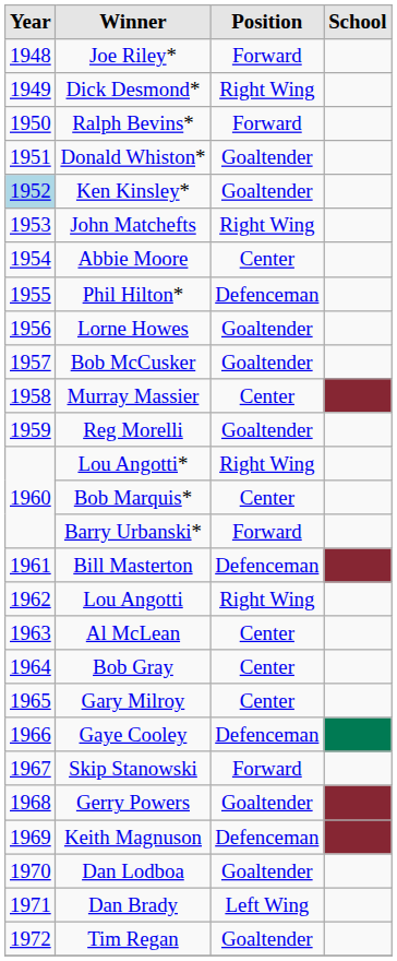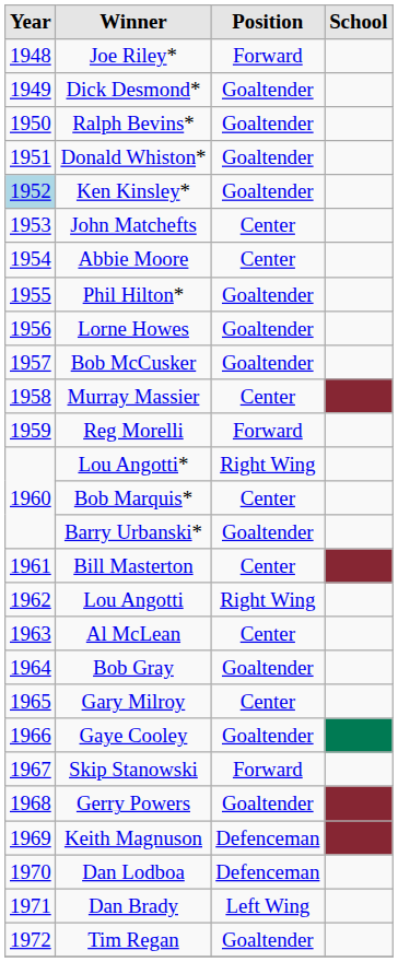Dick Desmond* | Position: Right Wing -> Goaltender
Ralph Bevins* | Position: Forward -> Goaltender
John Matchefts | Position: Right Wing -> Center
Phil Hilton* | Position: Defenceman -> Goaltender
Reg Morelli | Position: Goaltender -> Forward
Barry Urbanski* | Position: Forward -> Goaltender
Bill Masterton | Position: Defenceman -> Center
Bob Gray | Position: Center -> Goaltender
Gaye Cooley | Position: Defenceman -> Goaltender
Dan Lodboa | Position: Goaltender -> Defenceman
